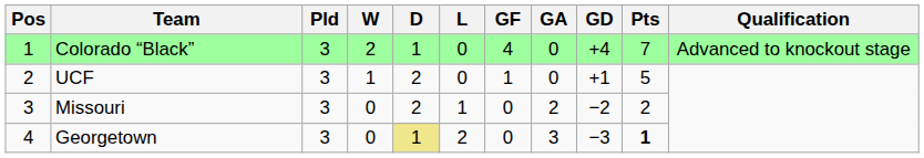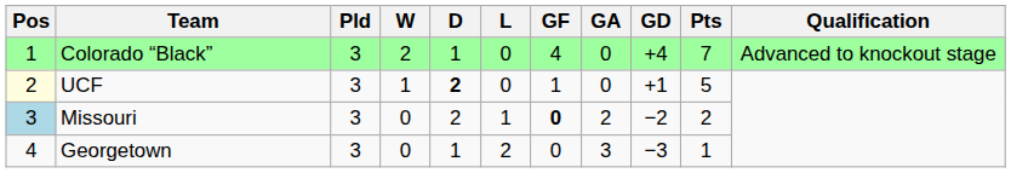UCF | Pos: no background -> lightyellow background
UCF | D: normal -> bold
Missouri | Pos: no background -> lightblue background
Missouri | GF: normal -> bold
Georgetown | D: khaki background -> no background
Georgetown | Pts: bold -> normal
